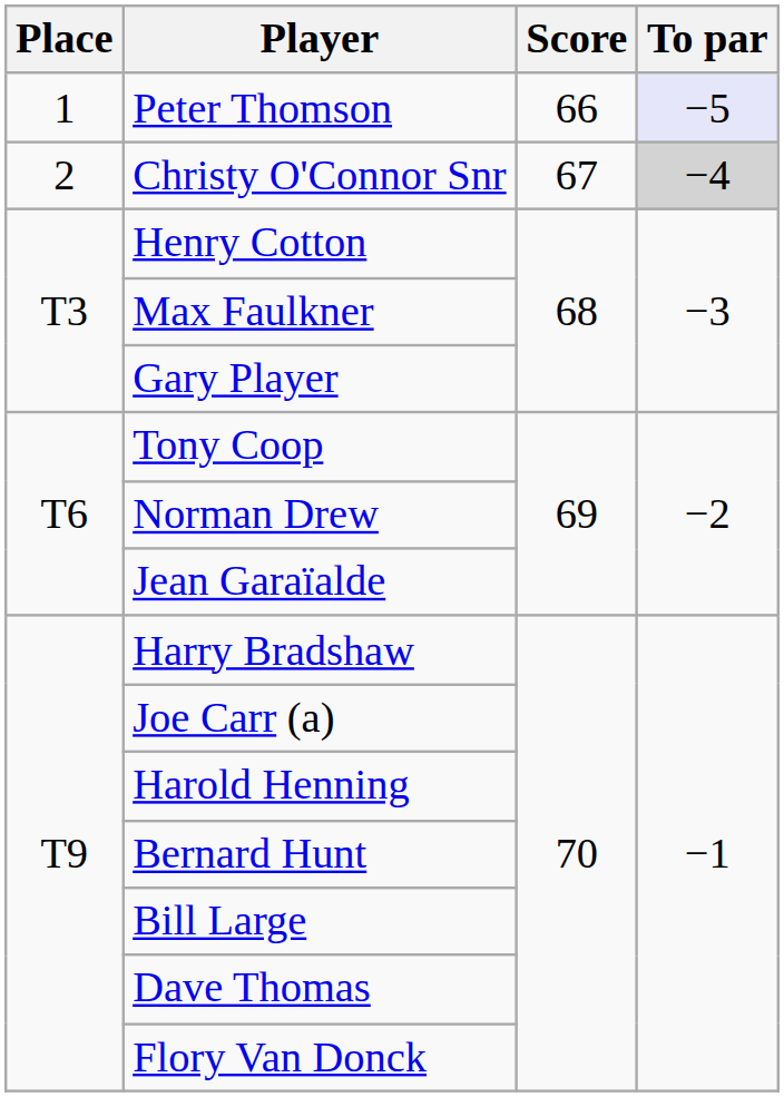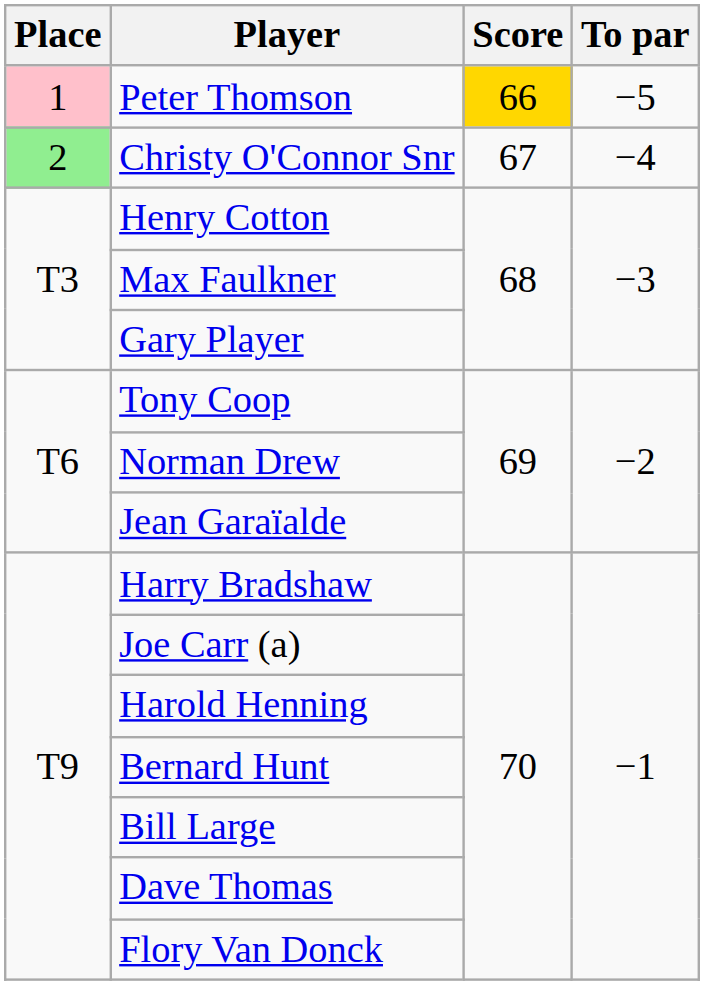Peter Thomson | Place: no background -> pink background
Peter Thomson | Score: no background -> gold background
Peter Thomson | To par: lavender background -> no background
Christy O'Connor Snr | Place: no background -> lightgreen background
Christy O'Connor Snr | To par: lightgrey background -> no background
